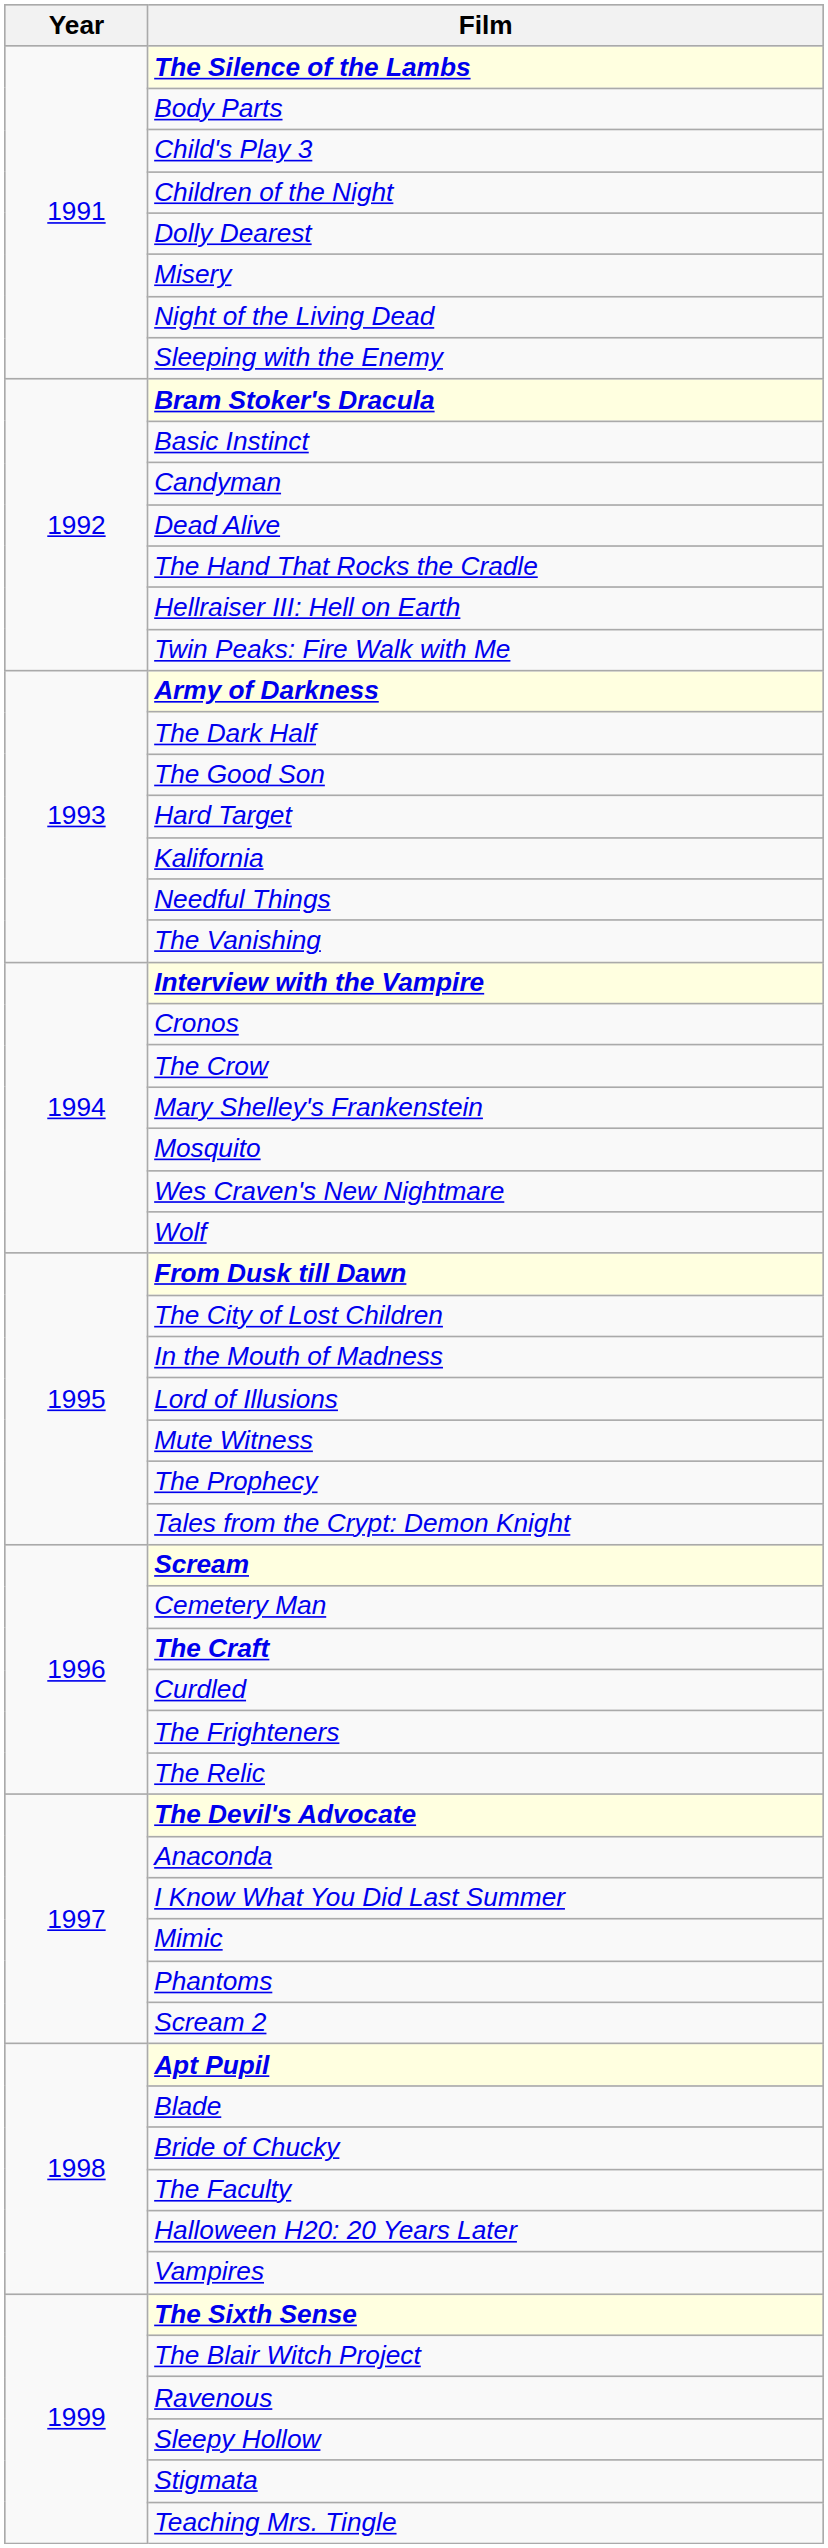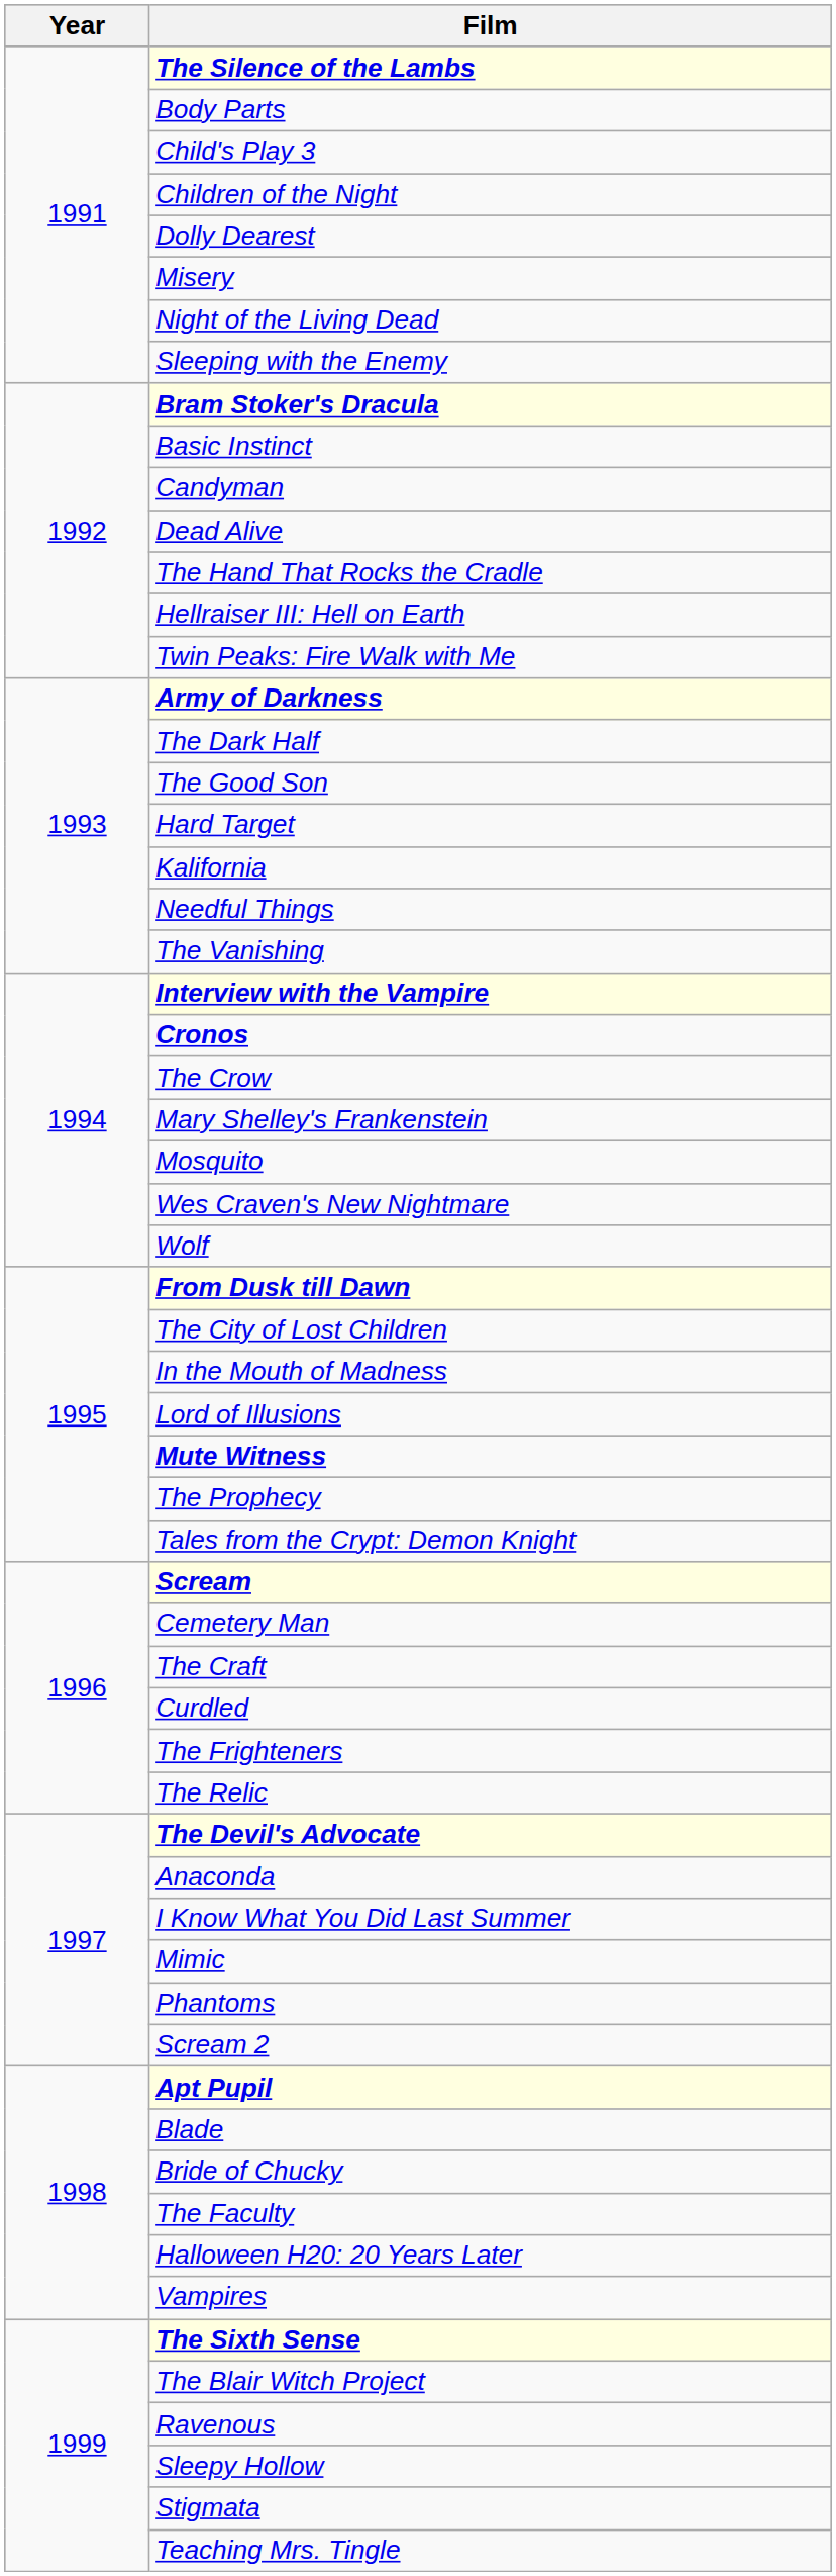Cronos | Film: normal -> bold
Mute Witness | Film: normal -> bold
The Craft | Film: bold -> normal
